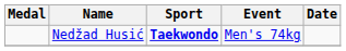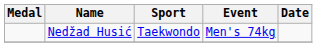Nedžad Husić | Sport: bold -> normal
